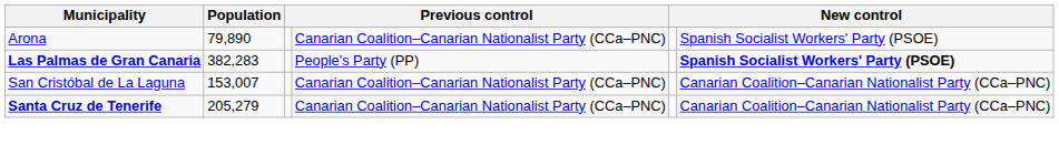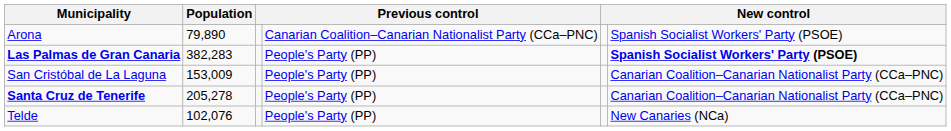San Cristóbal de La Laguna | Population: 153,007 -> 153,009
San Cristóbal de La Laguna | column 4: Canarian Coalition–Canarian Nationalist Party (CCa–PNC) -> People's Party (PP)
Santa Cruz de Tenerife | Population: 205,279 -> 205,278
Santa Cruz de Tenerife | column 4: Canarian Coalition–Canarian Nationalist Party (CCa–PNC) -> People's Party (PP)
+ row: Telde | 102,076 | People's Party (PP) | New Canaries (NCa)
